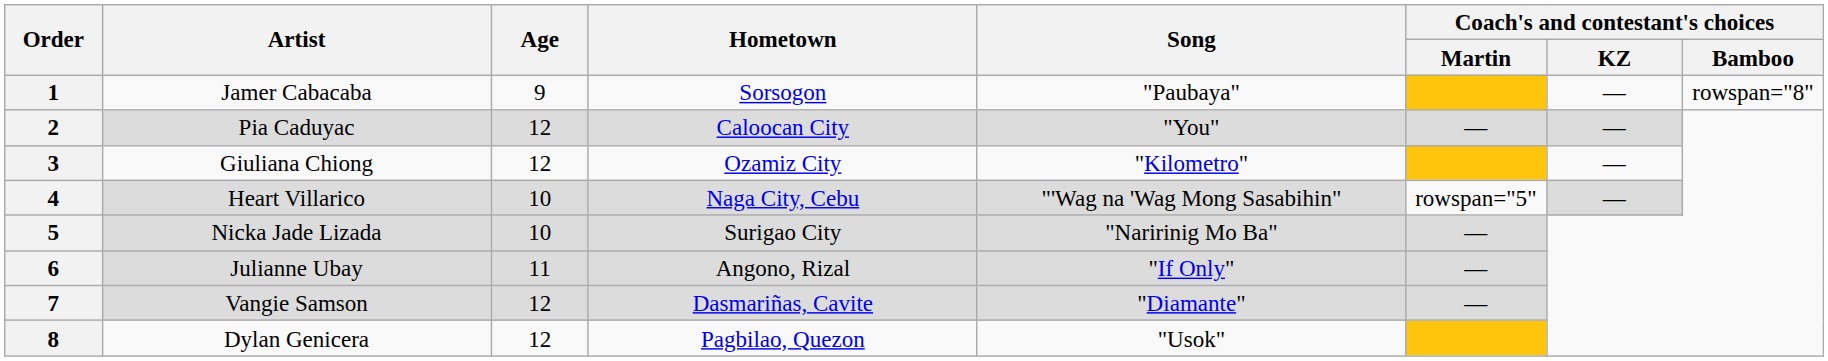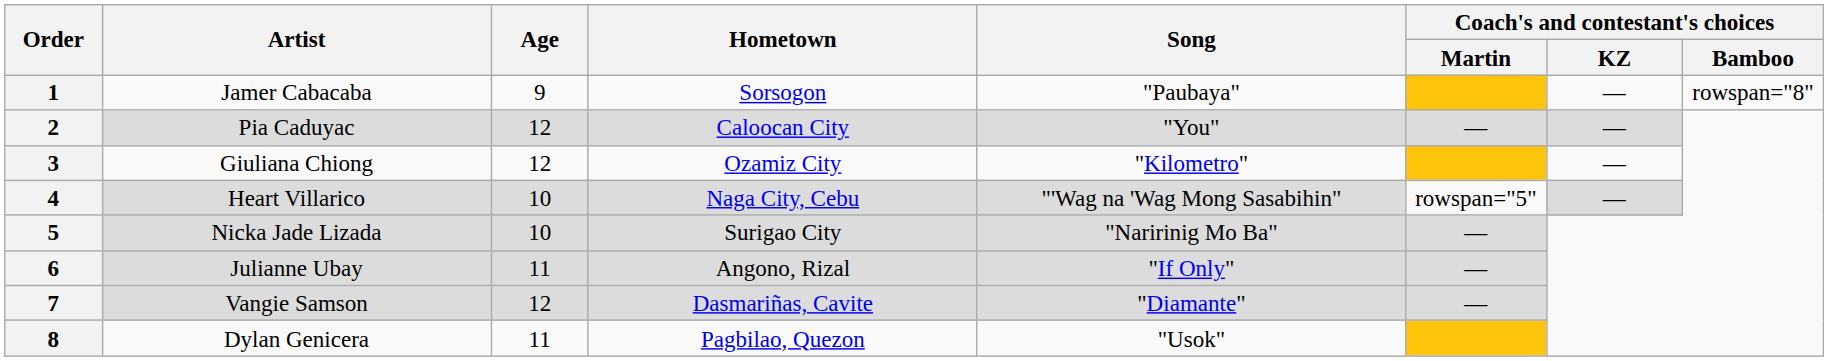8 | Age: 12 -> 11
